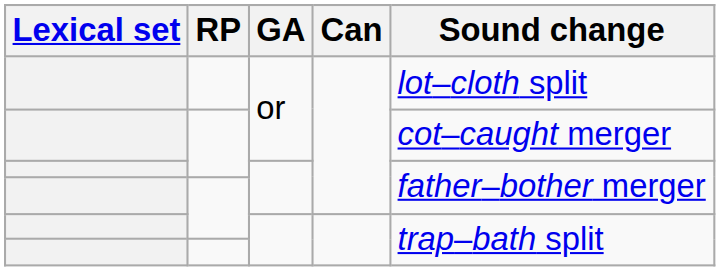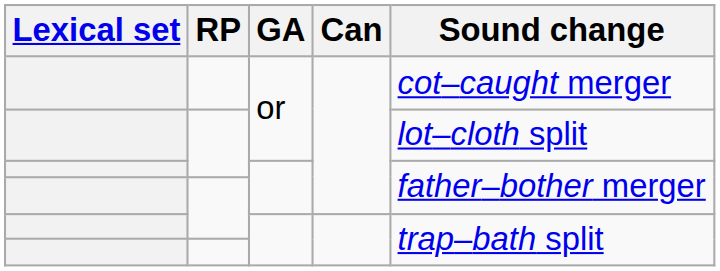row 2 | Sound change: lot–cloth split -> cot–caught merger
row 3 | Sound change: cot–caught merger -> lot–cloth split
